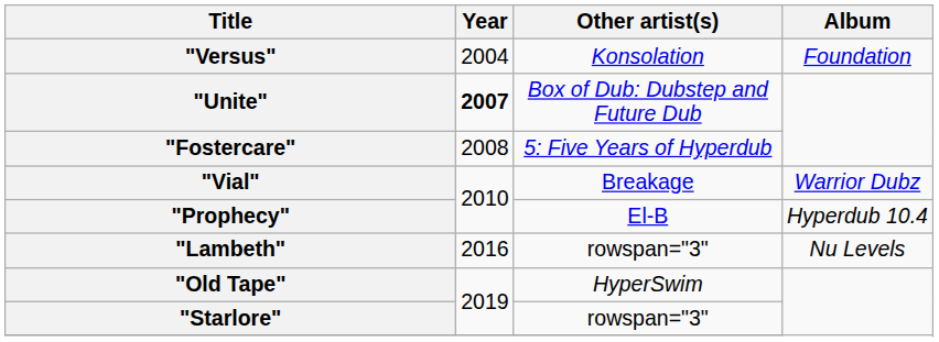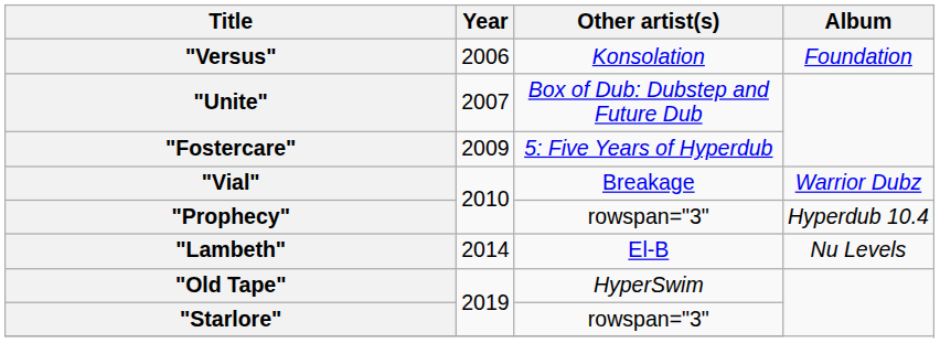"Versus" | Year: 2004 -> 2006
"Unite" | Year: bold -> normal
"Fostercare" | Year: 2008 -> 2009
"Prophecy" | Other artist(s): El-B -> rowspan="3"
"Lambeth" | Year: 2016 -> 2014
"Lambeth" | Other artist(s): rowspan="3" -> El-B
